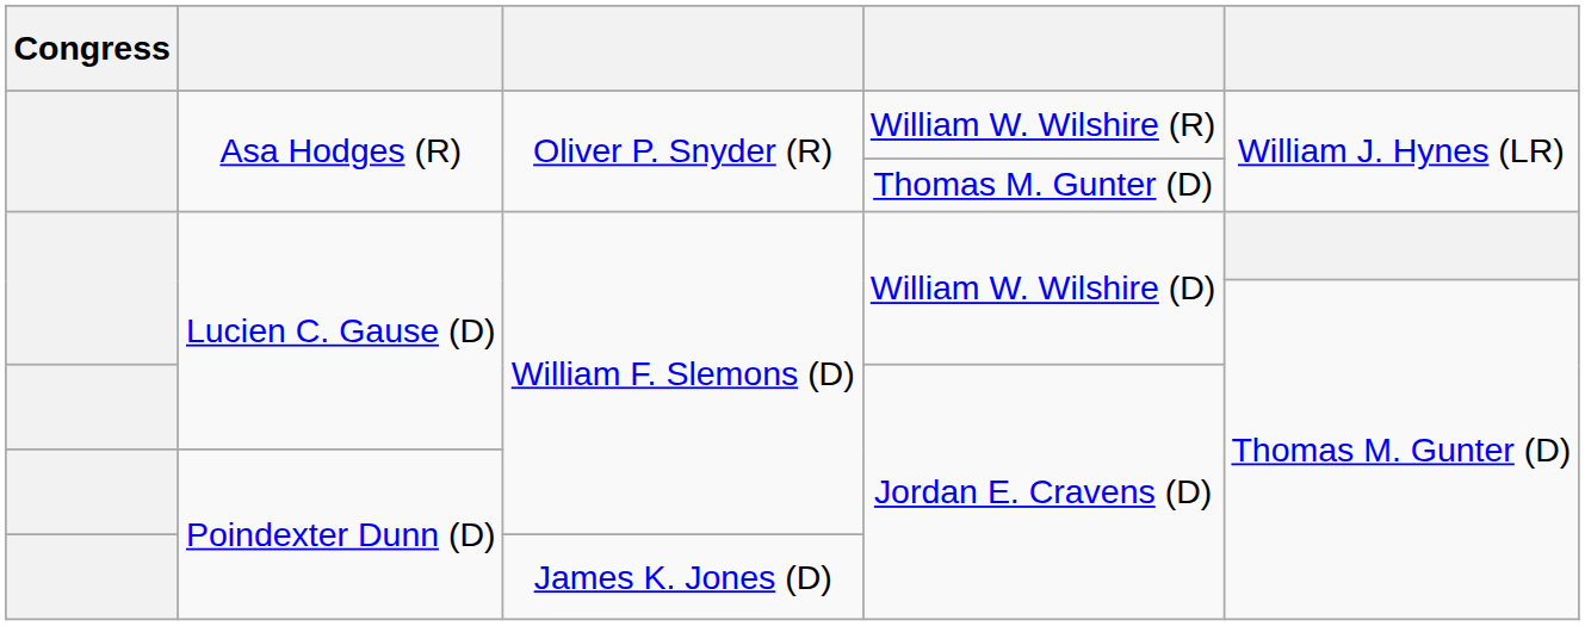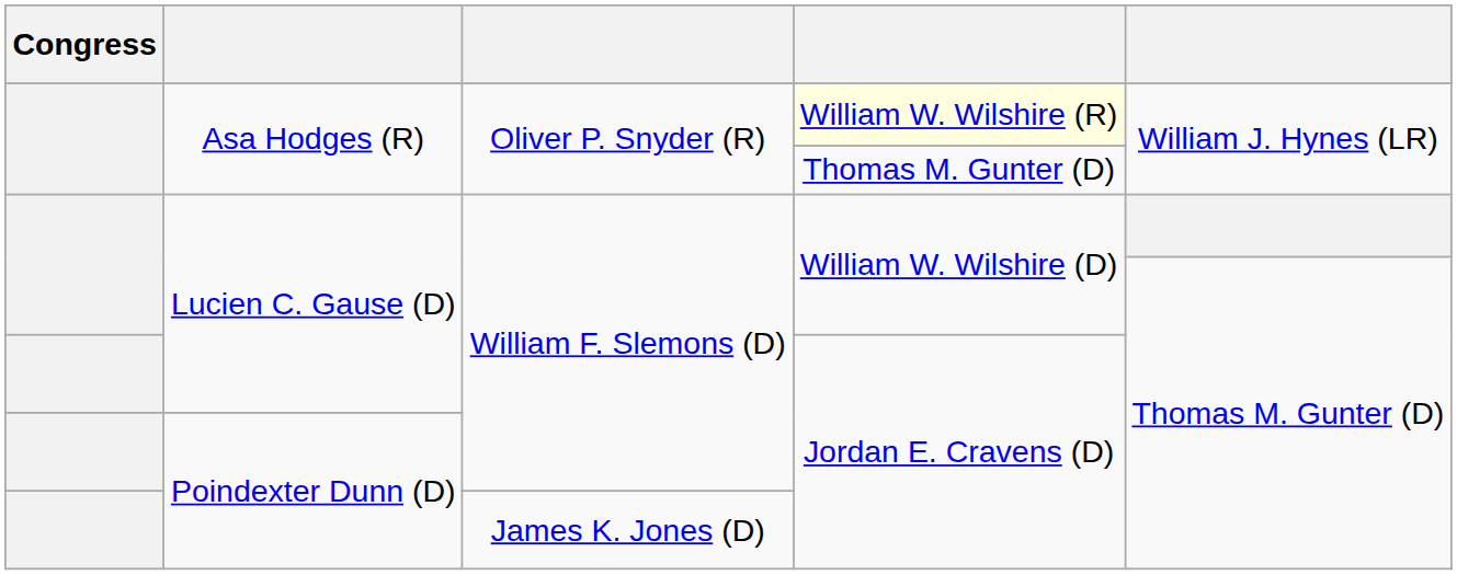William W. Wilshire (R) | column 4: no background -> lightyellow background
